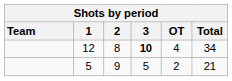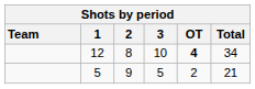12 | 3: bold -> normal
12 | OT: normal -> bold
